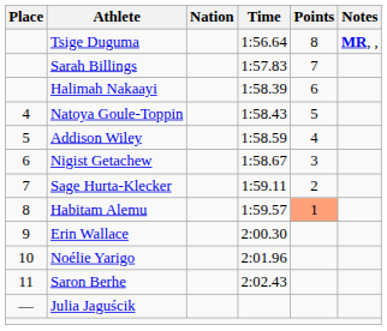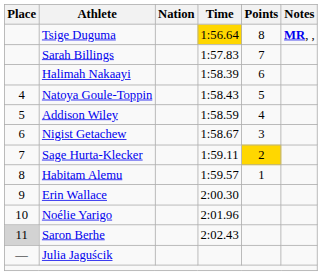Tsige Duguma | Time: no background -> gold background
Sage Hurta-Klecker | Points: no background -> gold background
Habitam Alemu | Points: lightsalmon background -> no background
Saron Berhe | Place: no background -> lightgrey background
